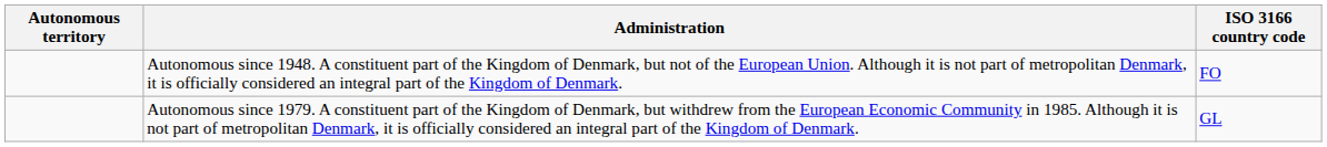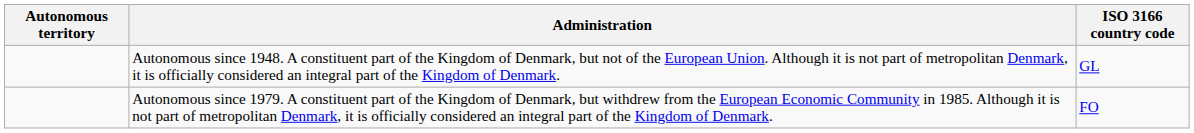row 2 | ISO 3166 country code: FO -> GL
row 3 | ISO 3166 country code: GL -> FO
